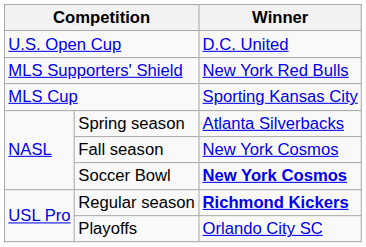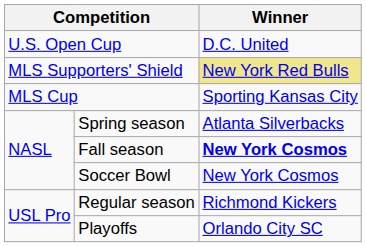MLS Supporters' Shield | Winner: no background -> khaki background
Fall season | Winner: normal -> bold
Soccer Bowl | Winner: bold -> normal
Regular season | Winner: bold -> normal
